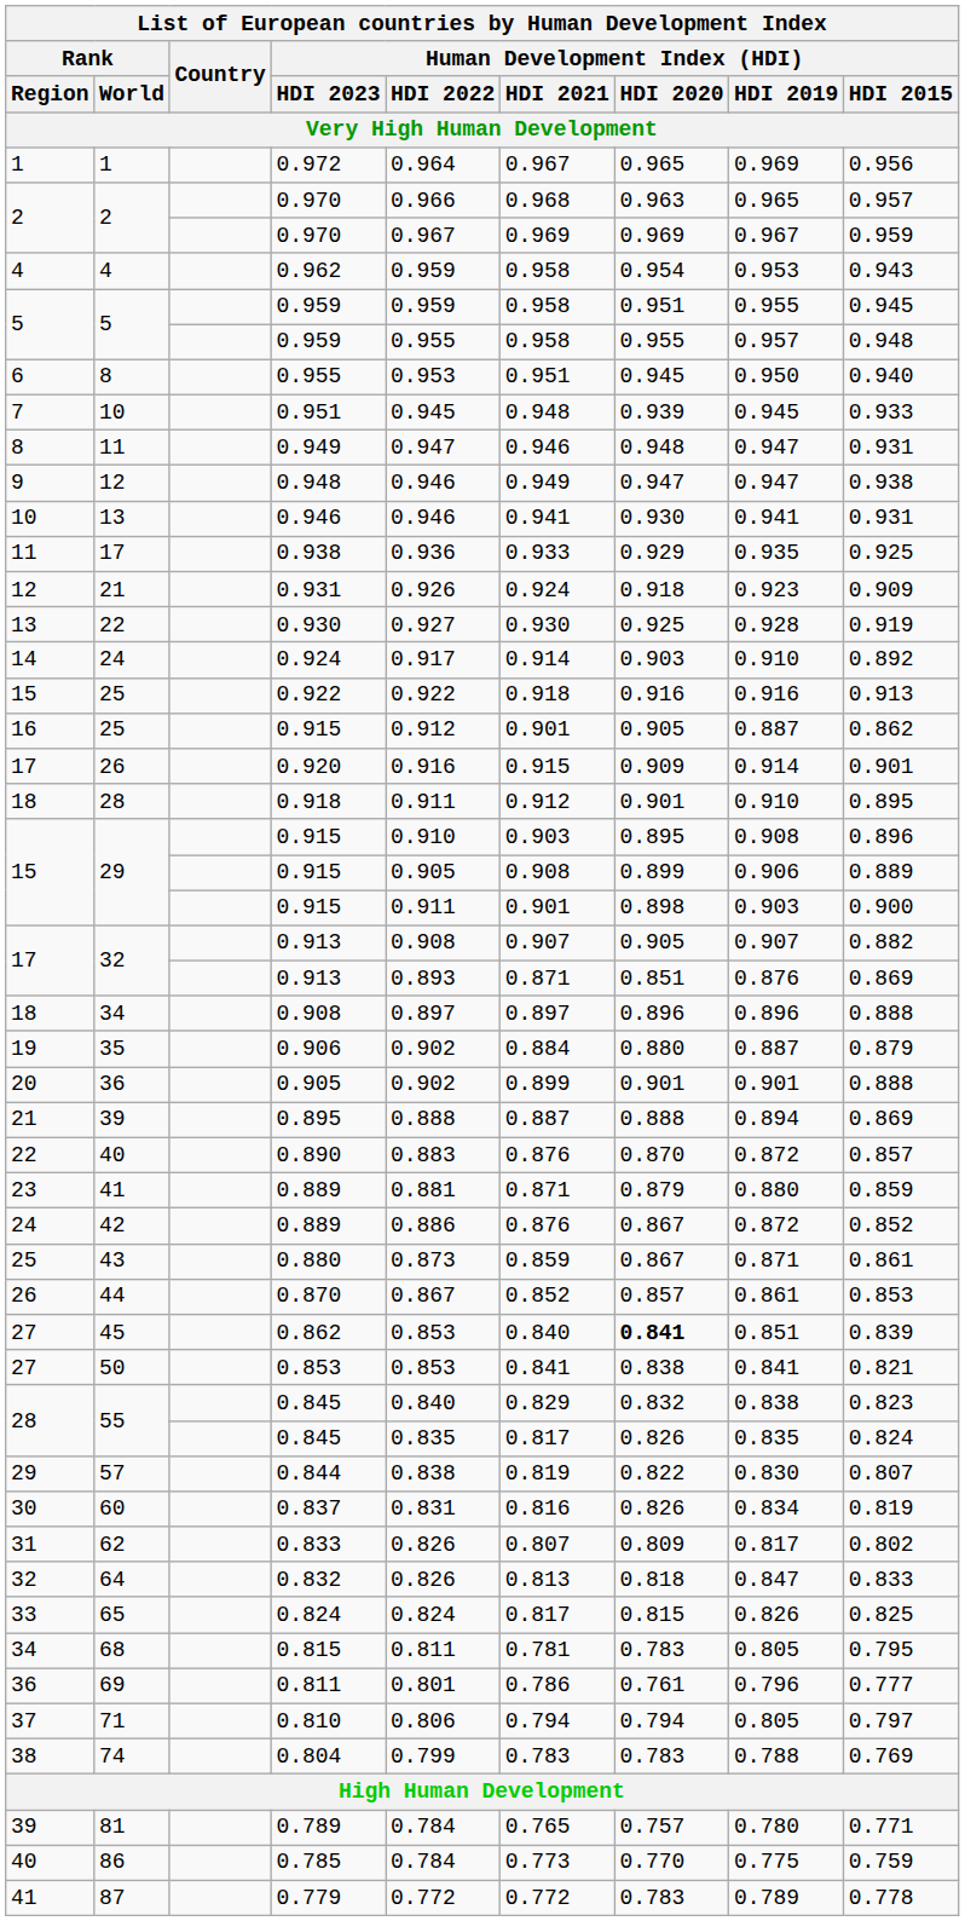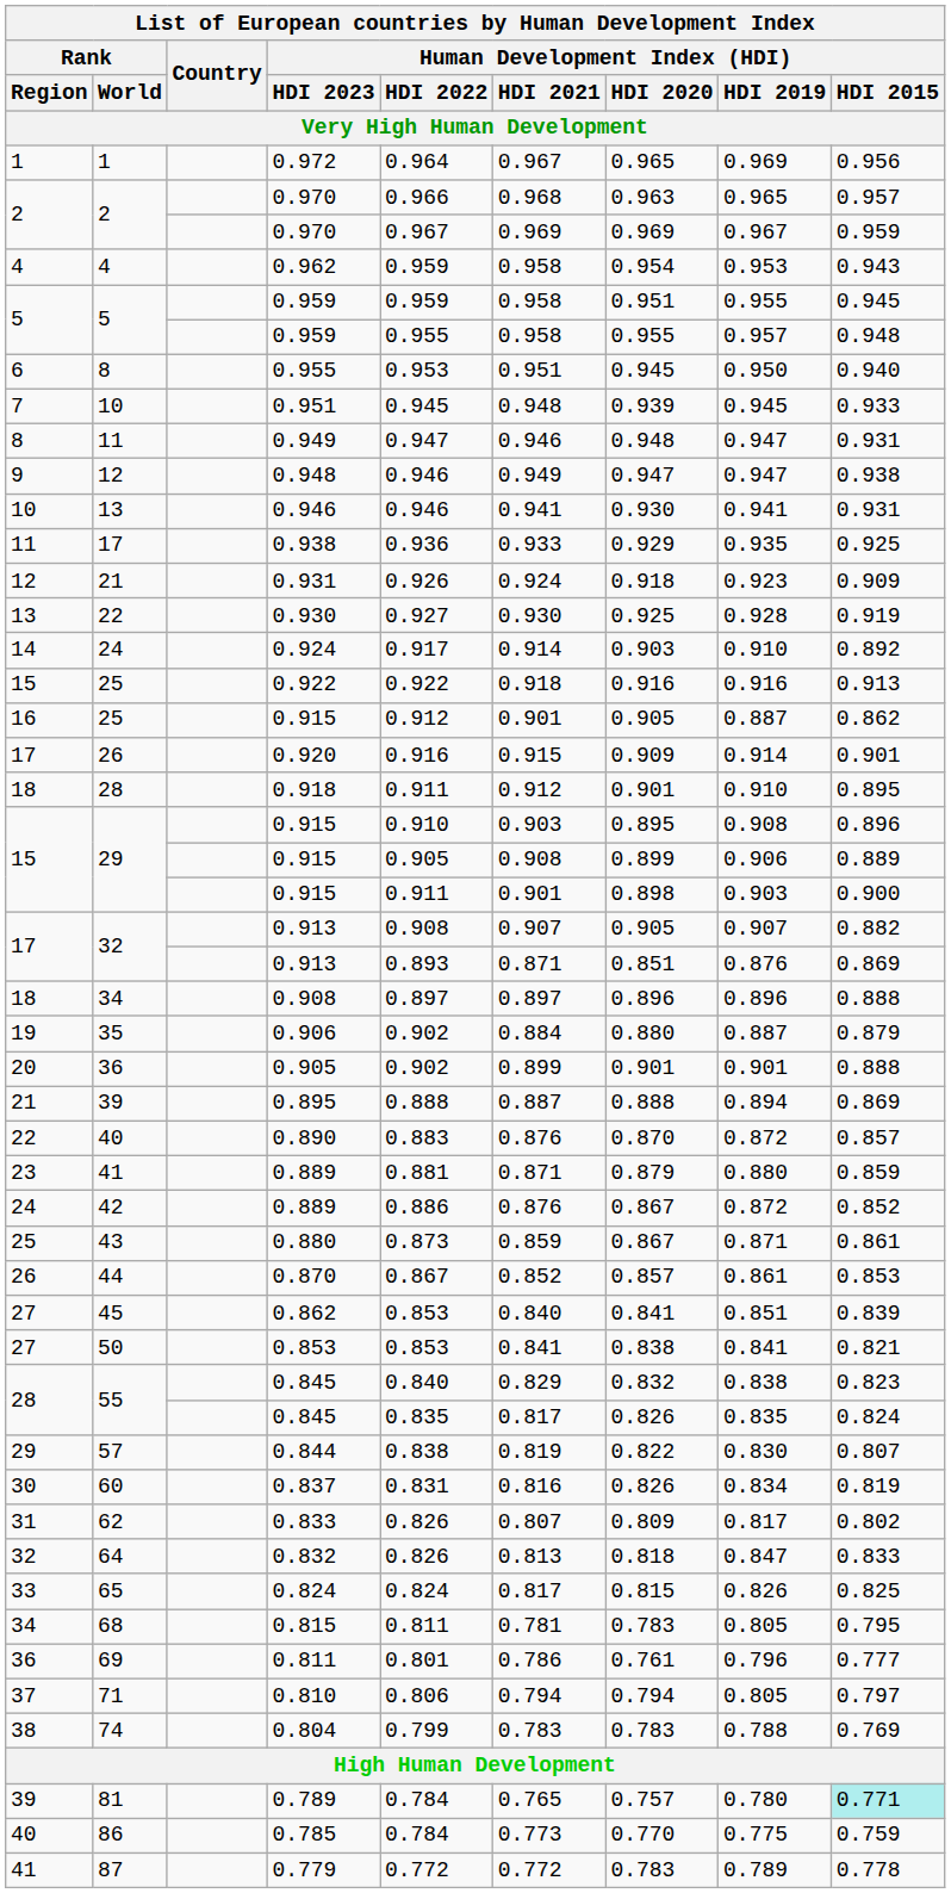45 | Human Development Index (HDI) / HDI 2020: bold -> normal
81 | Human Development Index (HDI) / HDI 2015: no background -> paleturquoise background
